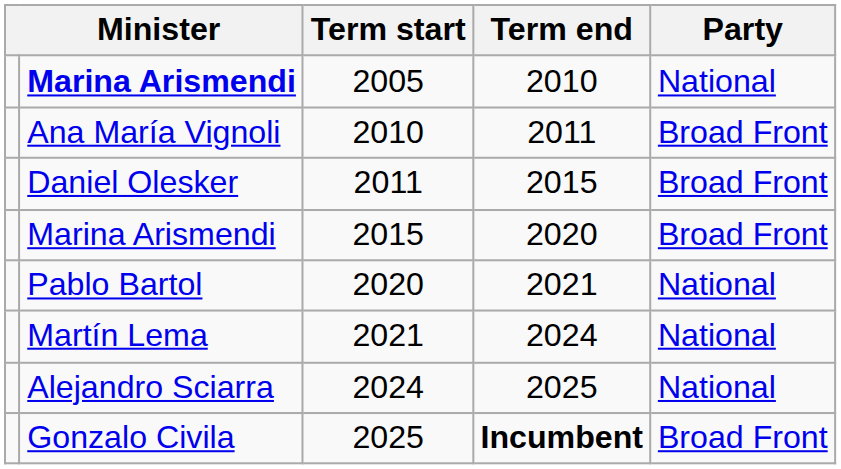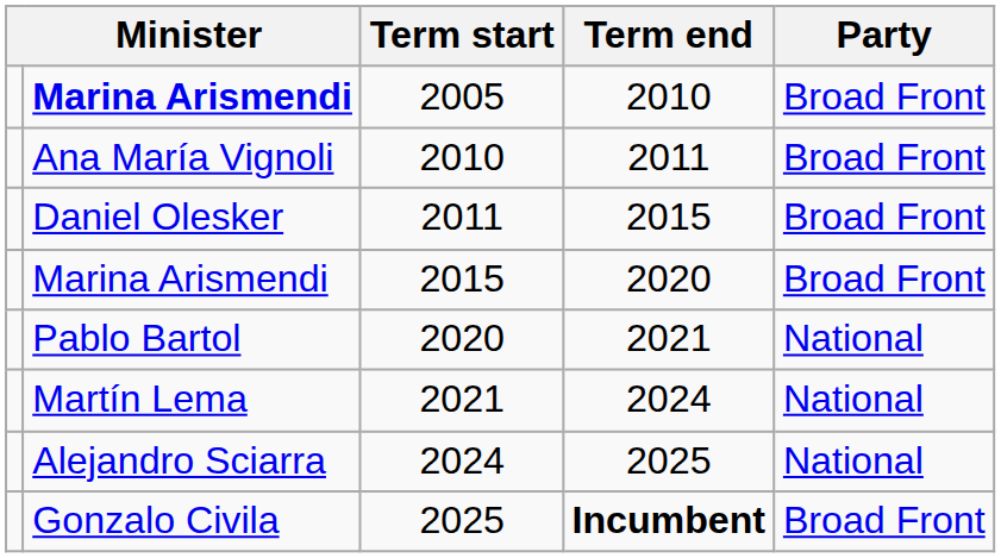2005 | Party: National -> Broad Front
